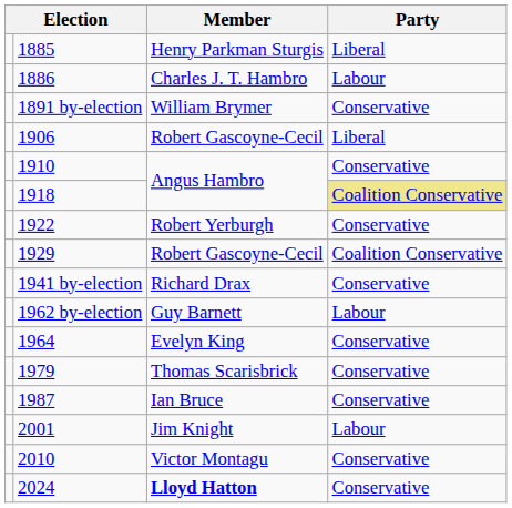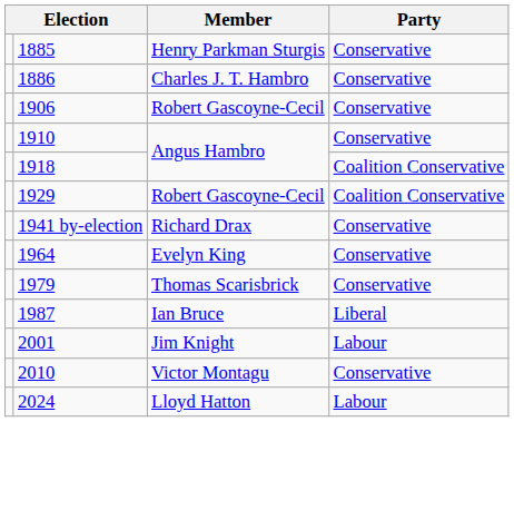1885 | Party: Liberal -> Conservative
1886 | Party: Labour -> Conservative
- row: 1891 by-election | William Brymer | Conservative
1906 | Party: Liberal -> Conservative
1918 | Party: khaki background -> no background
- row: 1922 | Robert Yerburgh | Conservative
- row: 1962 by-election | Guy Barnett | Labour
1987 | Party: Conservative -> Liberal
2024 | Member: bold -> normal
2024 | Party: Conservative -> Labour
